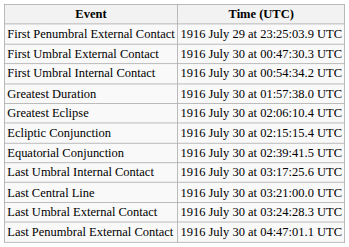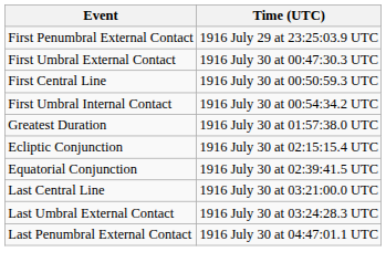+ row: First Central Line | 1916 July 30 at 00:50:59.3 UTC
- row: Greatest Eclipse | 1916 July 30 at 02:06:10.4 UTC
- row: Last Umbral Internal Contact | 1916 July 30 at 03:17:25.6 UTC
